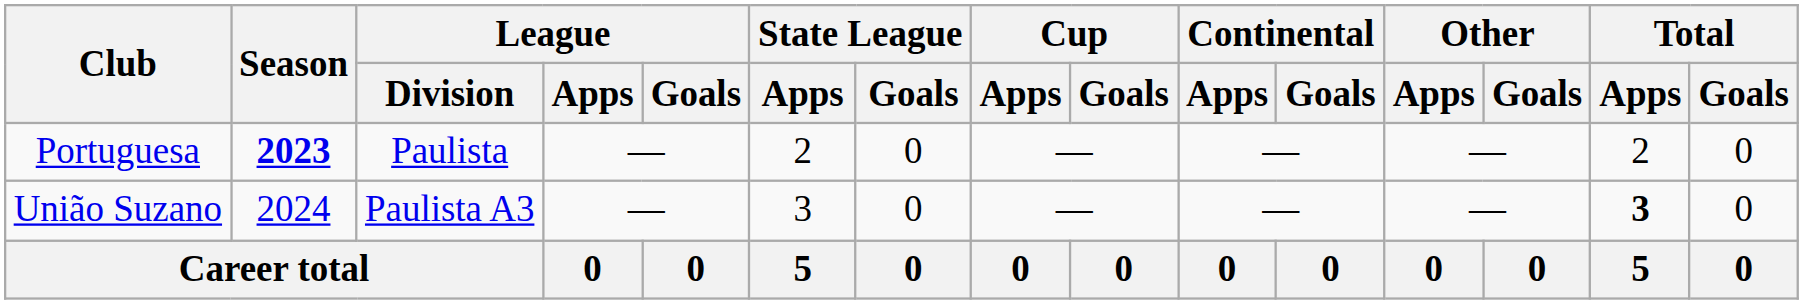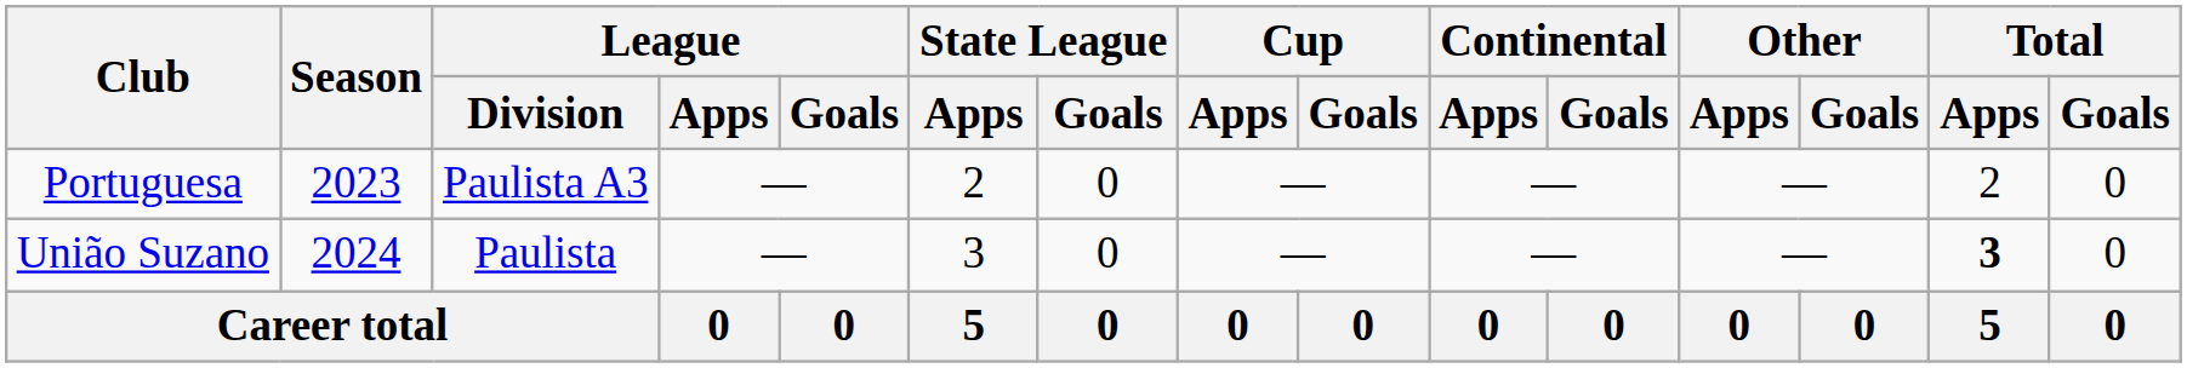Portuguesa | Season: bold -> normal
Portuguesa | League / Division: Paulista -> Paulista A3
União Suzano | League / Division: Paulista A3 -> Paulista
